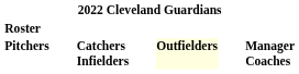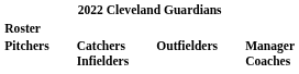Pitchers | column 3: lightyellow background -> no background
